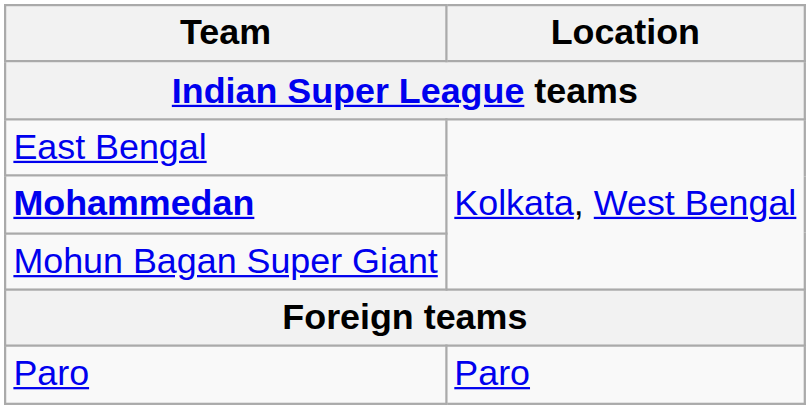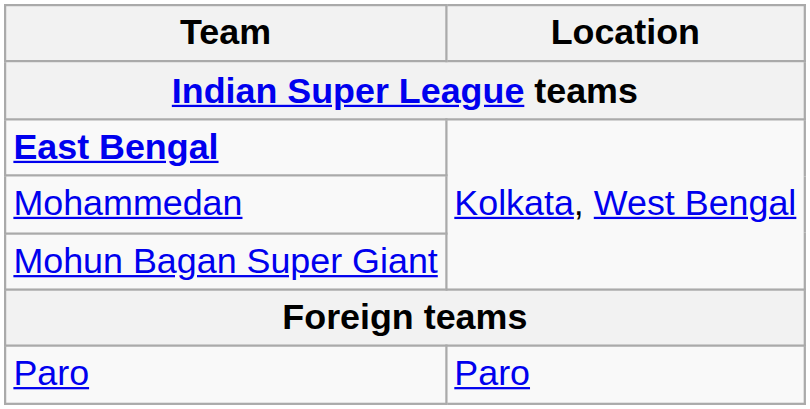East Bengal | Team: normal -> bold
Mohammedan | Team: bold -> normal
